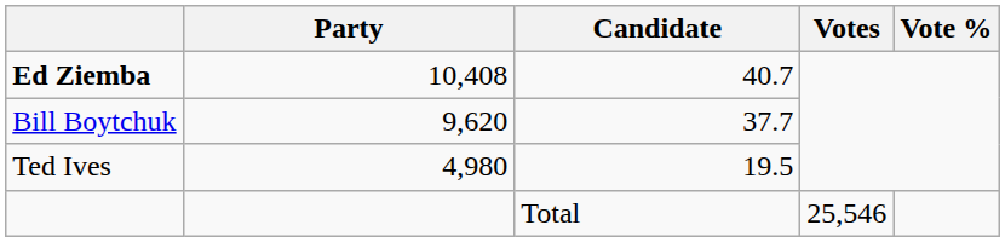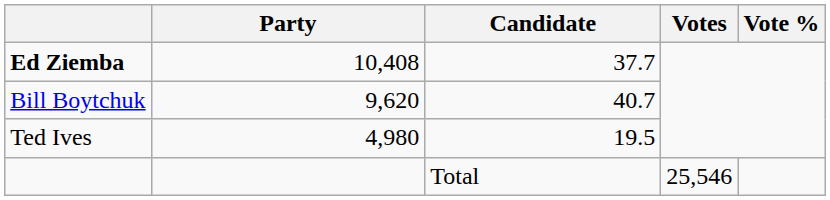Ed Ziemba | Candidate: 40.7 -> 37.7
Bill Boytchuk | Candidate: 37.7 -> 40.7
